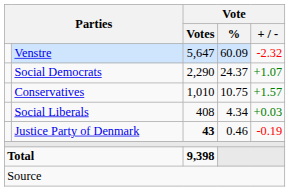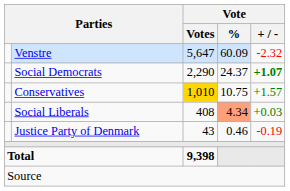Social Democrats | Vote / + / -: normal -> bold
Conservatives | Vote / Votes: no background -> gold background
Social Liberals | Vote / %: no background -> lightsalmon background
Justice Party of Denmark | Vote / Votes: bold -> normal
